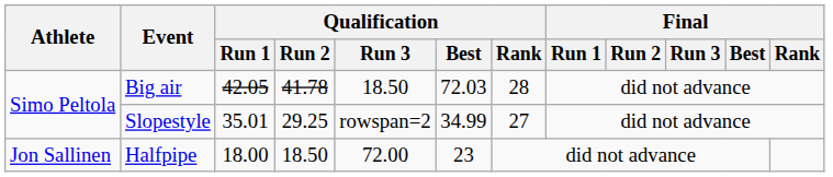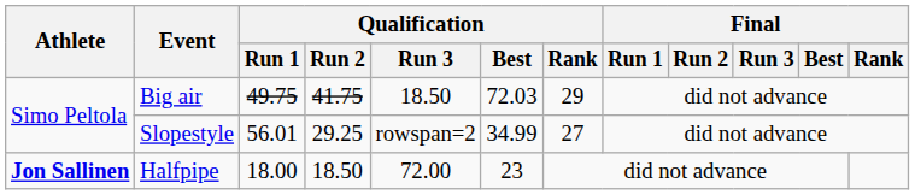Big air | Qualification / Run 1: 42.05 -> 49.75
Big air | Qualification / Run 2: 41.78 -> 41.75
Big air | Qualification / Rank: 28 -> 29
Slopestyle | Qualification / Run 1: 35.01 -> 56.01
Halfpipe | Athlete: normal -> bold
